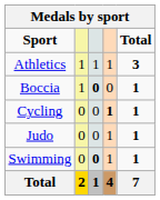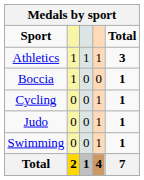Boccia | column 3: bold -> normal
Cycling | column 4: bold -> normal
Swimming | column 3: bold -> normal
